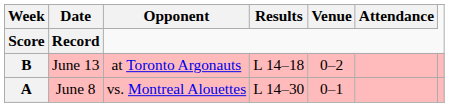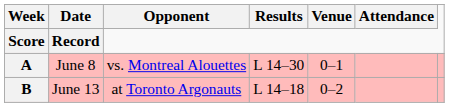rows swapped: A <-> B
